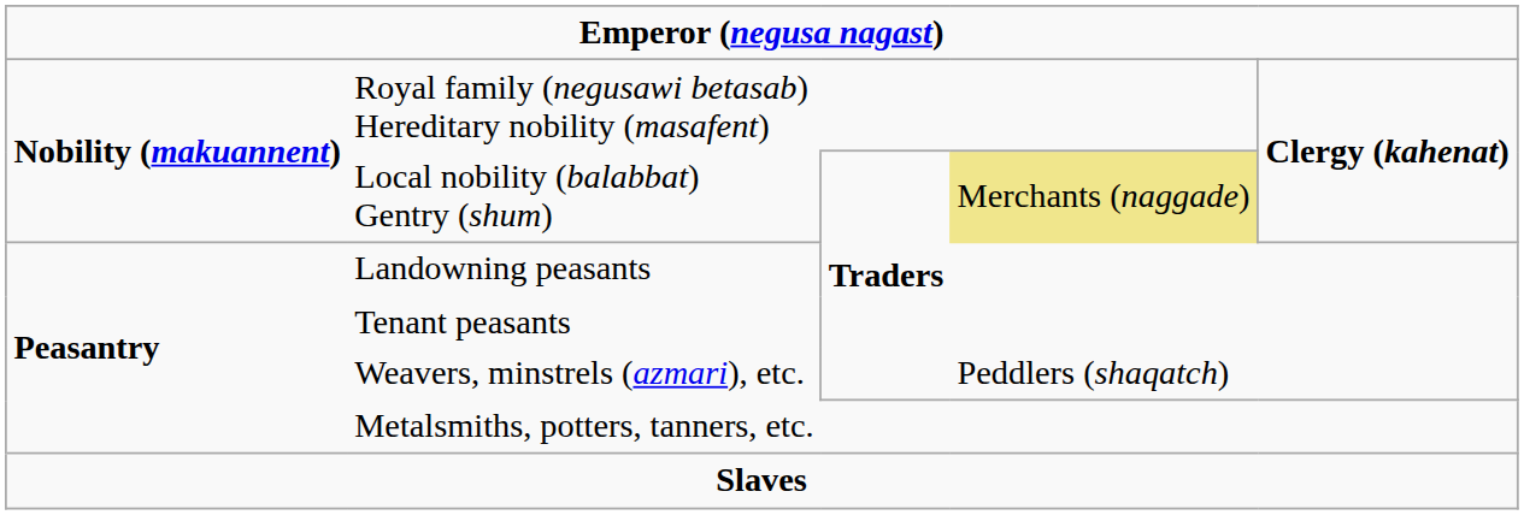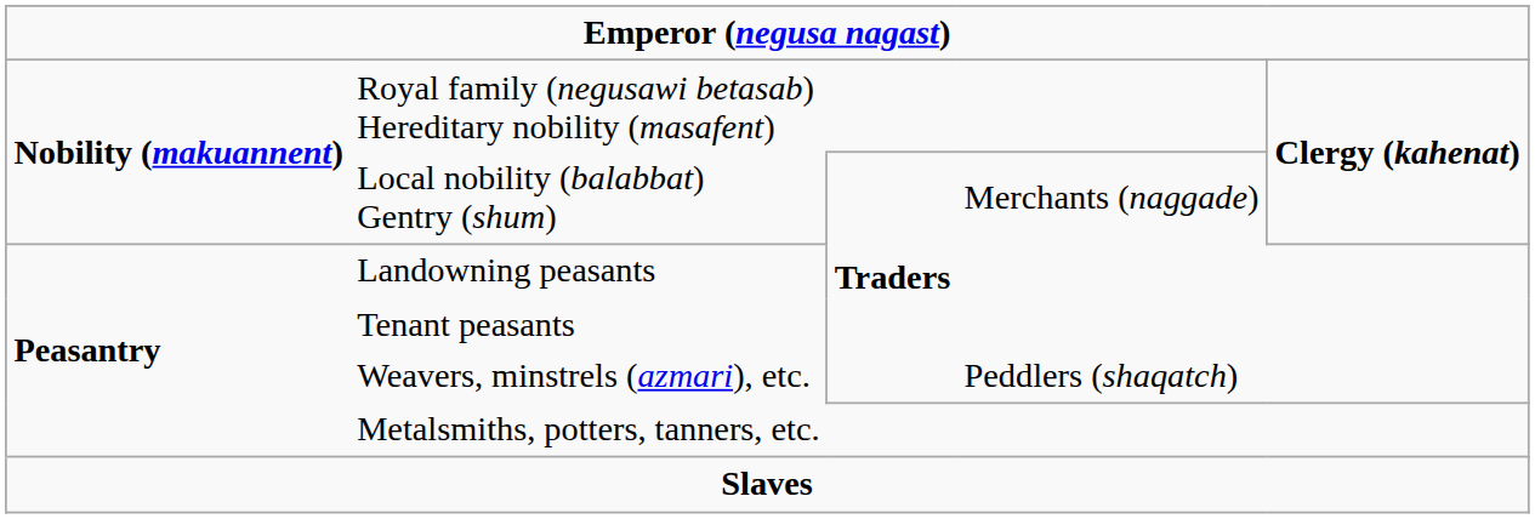Local nobility (balabbat) Gentry (shum) | column 4: khaki background -> no background
